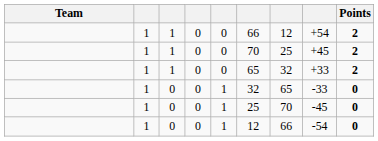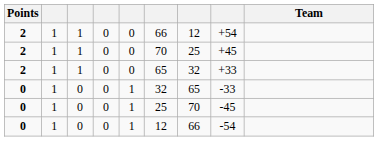columns swapped: Team <-> Points
